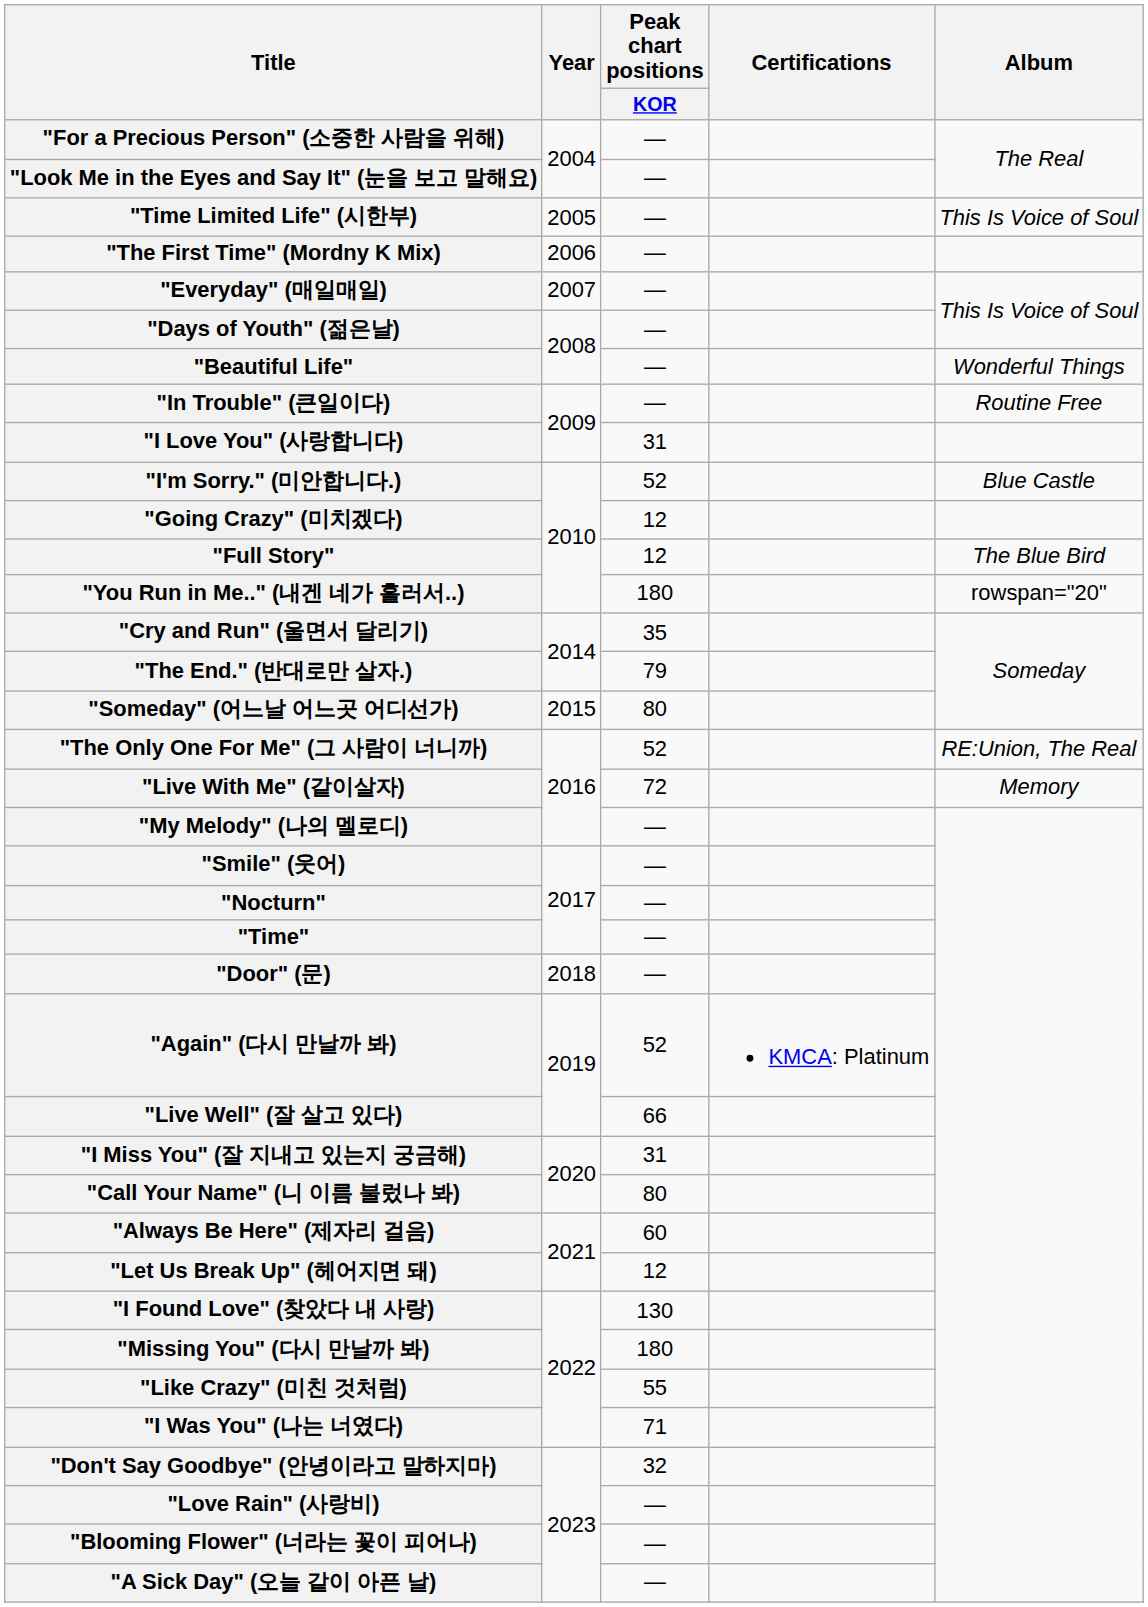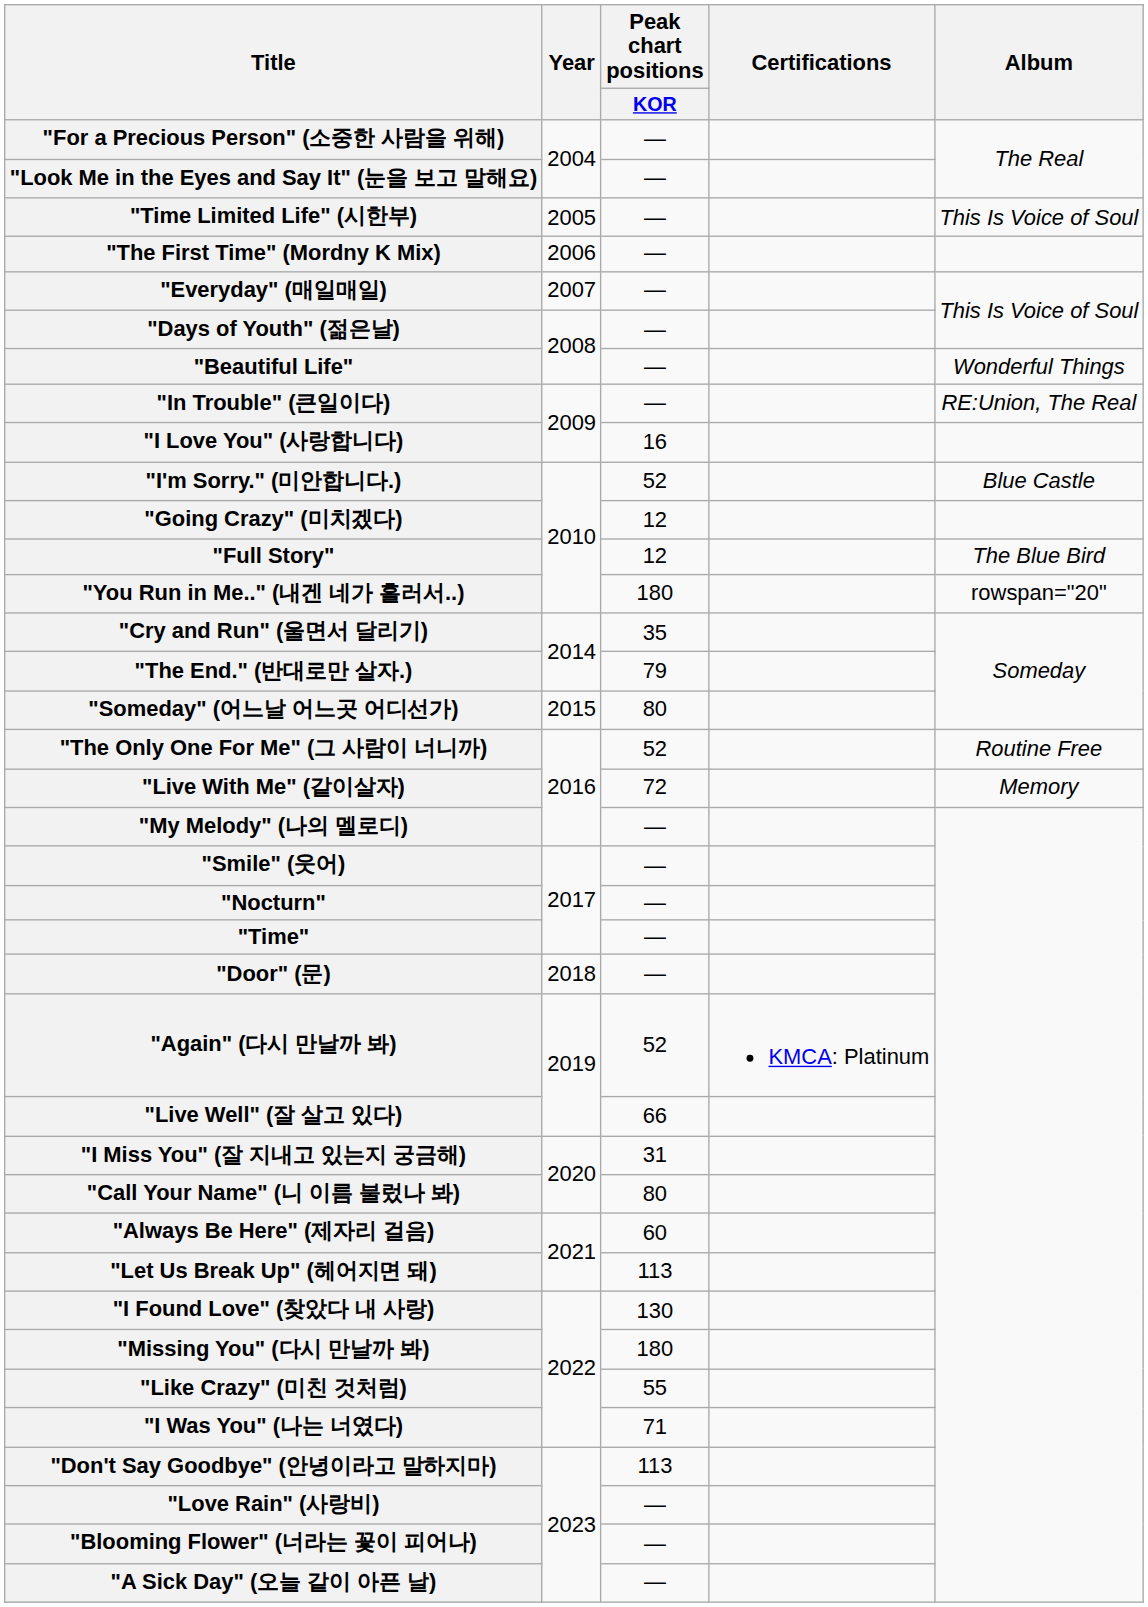"In Trouble" (큰일이다) | Album: Routine Free -> RE:Union, The Real
"I Love You" (사랑합니다) | Peak chart positions / KOR: 31 -> 16
"The Only One For Me" (그 사람이 너니까) | Album: RE:Union, The Real -> Routine Free
"Let Us Break Up" (헤어지면 돼) | Peak chart positions / KOR: 12 -> 113
"Don't Say Goodbye" (안녕이라고 말하지마) | Peak chart positions / KOR: 32 -> 113
